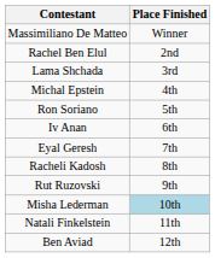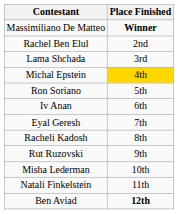Massimiliano De Matteo | Place Finished: normal -> bold
Michal Epstein | Place Finished: no background -> gold background
Misha Lederman | Place Finished: lightblue background -> no background
Ben Aviad | Place Finished: normal -> bold
